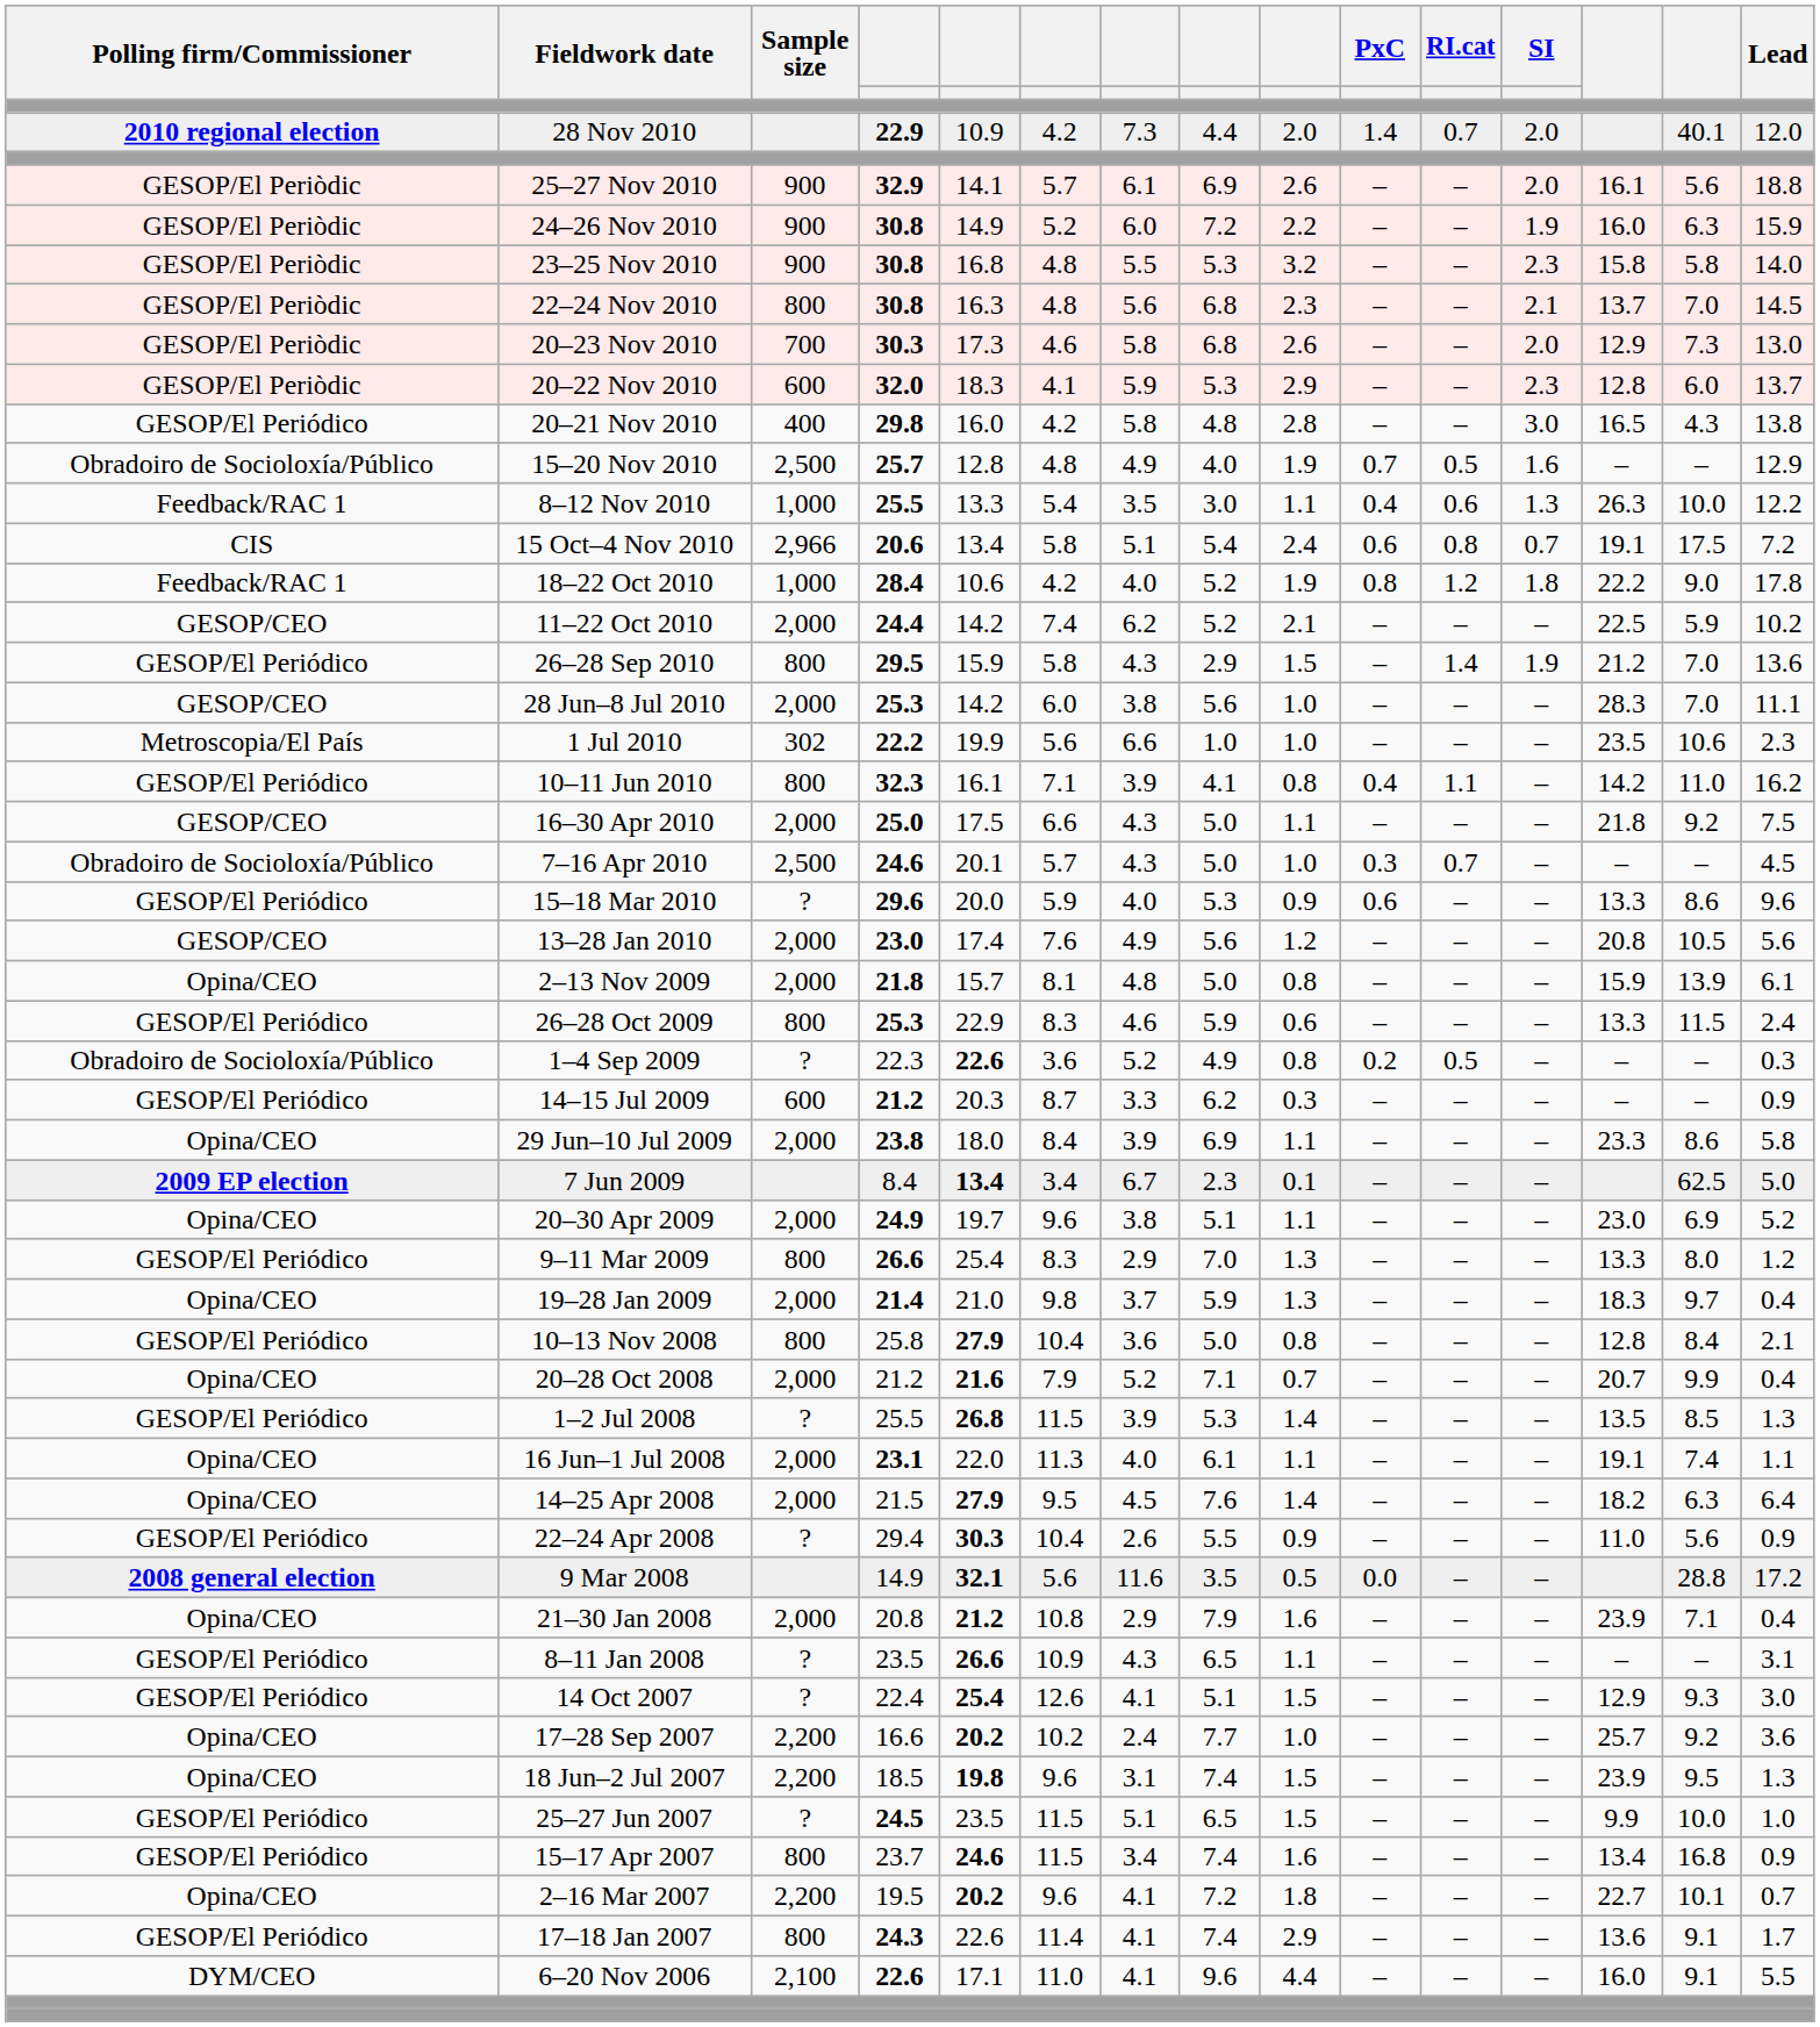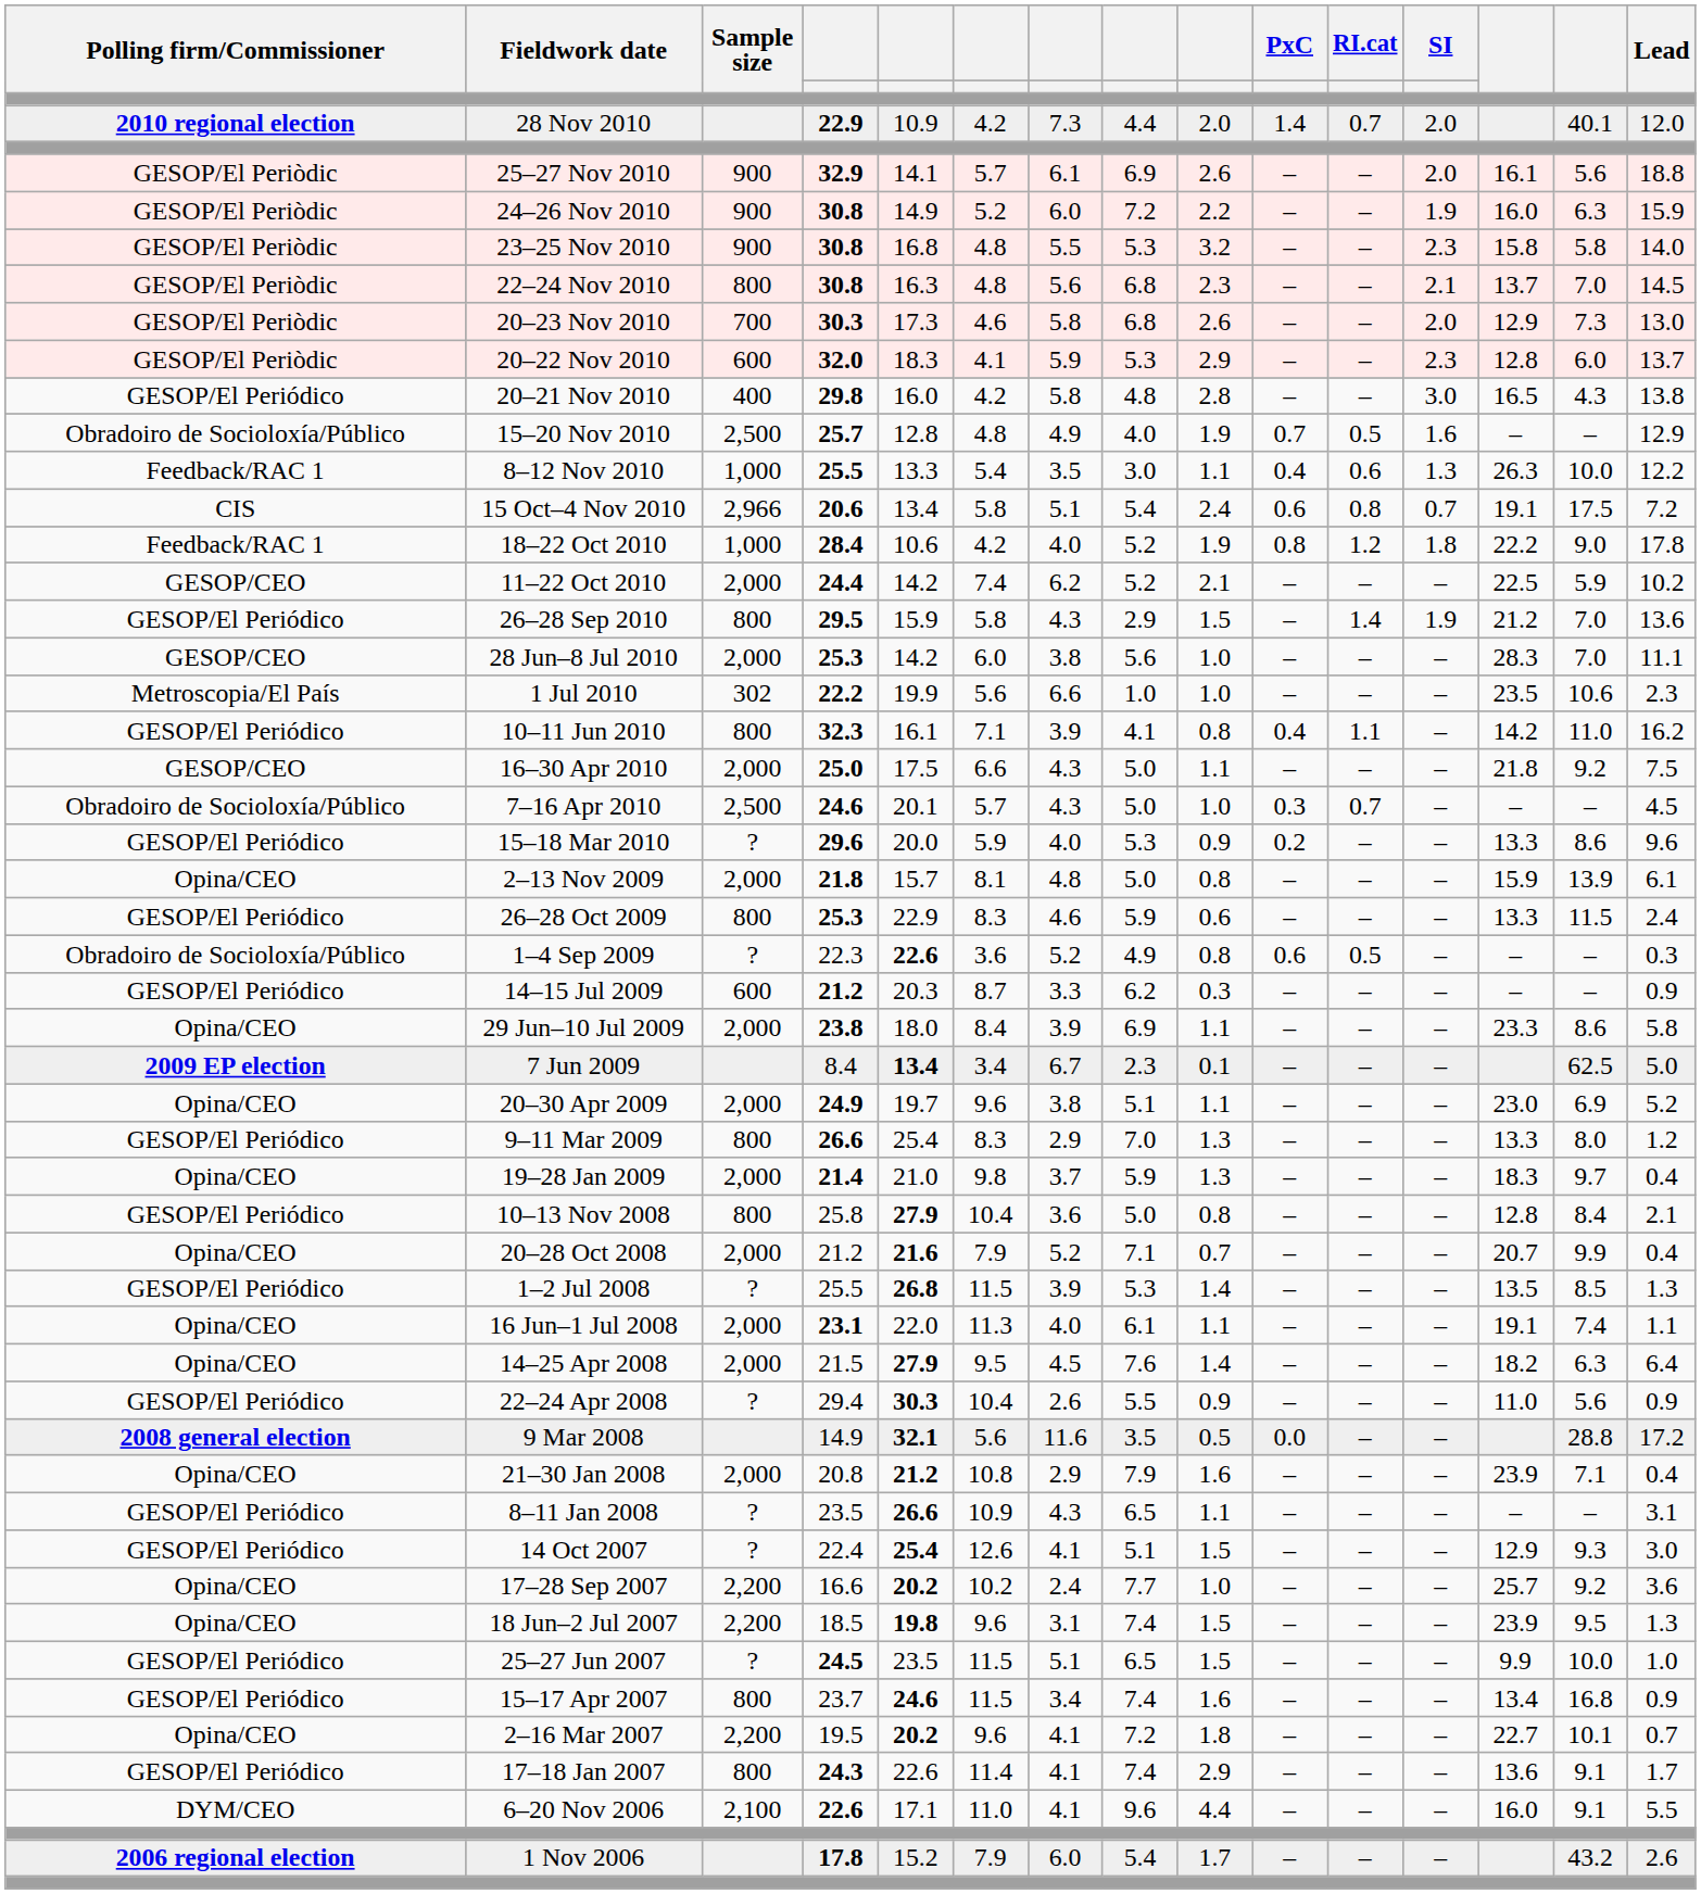15–18 Mar 2010 | PxC: 0.6 -> 0.2
- row: GESOP/CEO | 13–28 Jan 2010 | 2,000 | 23.0 | 17.4 | 7.6 | 4.9 | 5.6 | 1.2 | – | – | – | 20.8 | 10.5 | 5.6
1–4 Sep 2009 | PxC: 0.2 -> 0.6
+ row: 2006 regional election | 1 Nov 2006 | 17.8 | 15.2 | 7.9 | 6.0 | 5.4 | 1.7 | – | – | – | 43.2 | 2.6
